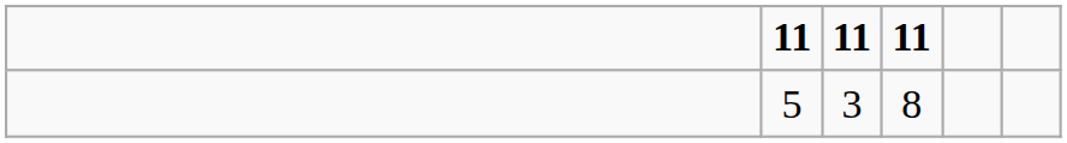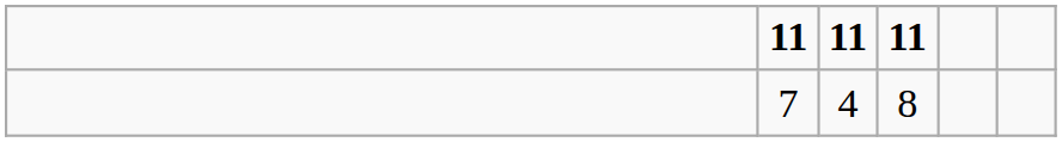row 2 | column 2: 5 -> 7
row 2 | column 3: 3 -> 4
